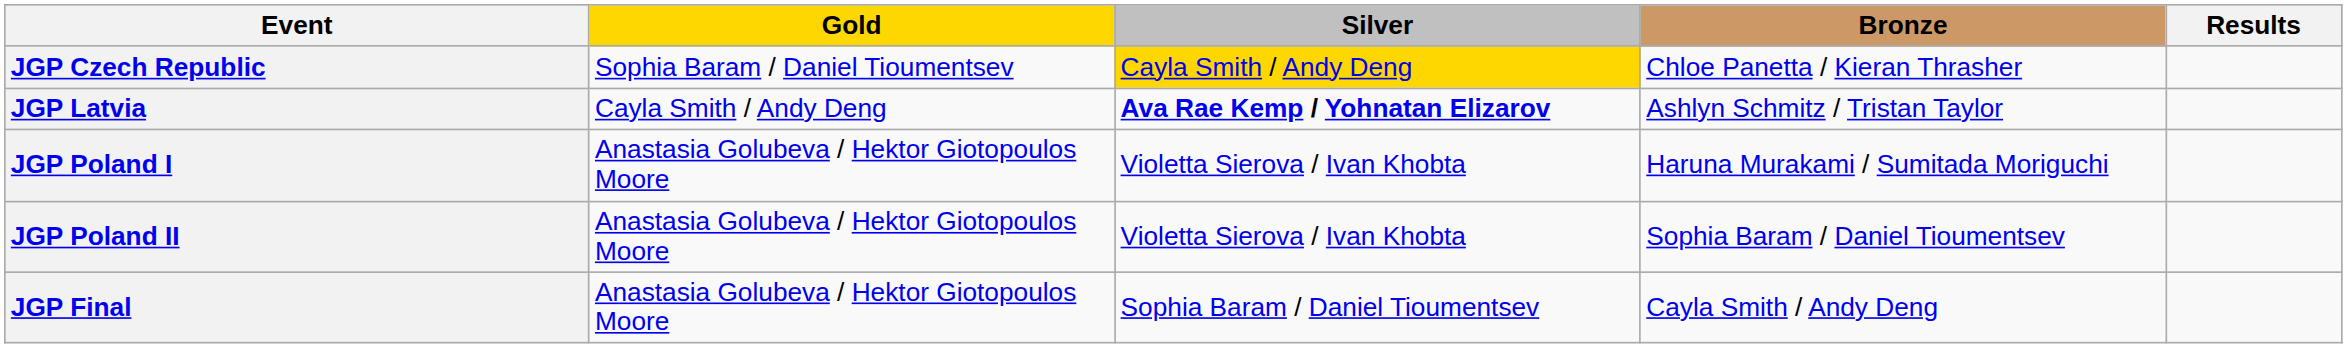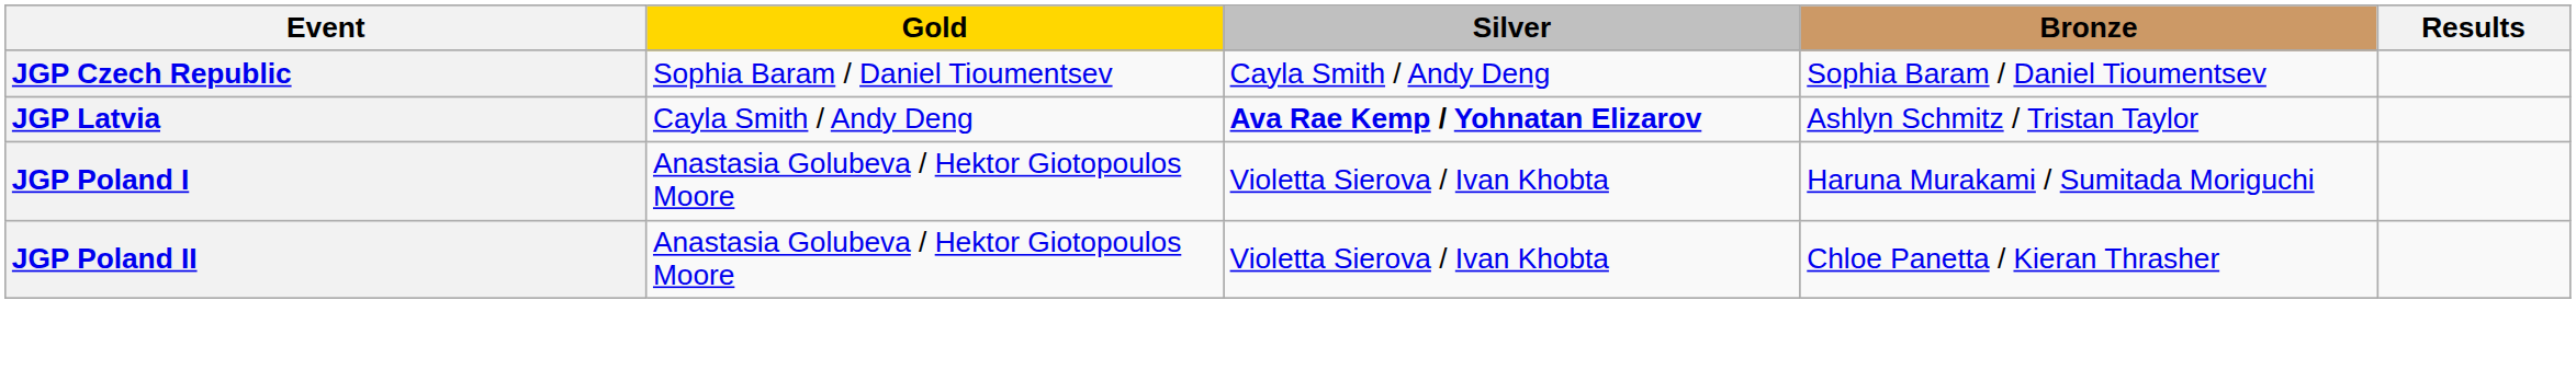JGP Czech Republic | Silver: gold background -> no background
JGP Czech Republic | Bronze: Chloe Panetta / Kieran Thrasher -> Sophia Baram / Daniel Tioumentsev
JGP Poland II | Bronze: Sophia Baram / Daniel Tioumentsev -> Chloe Panetta / Kieran Thrasher
- row: JGP Final | Anastasia Golubeva / Hektor Giotopoulos Moore | Sophia Baram / Daniel Tioumentsev | Cayla Smith / Andy Deng
